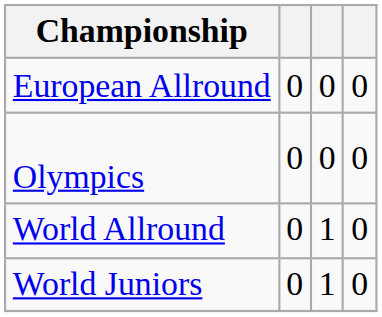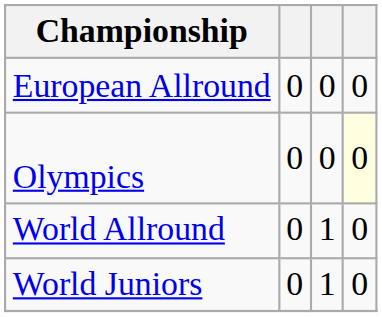Olympics | column 4: no background -> lightyellow background
